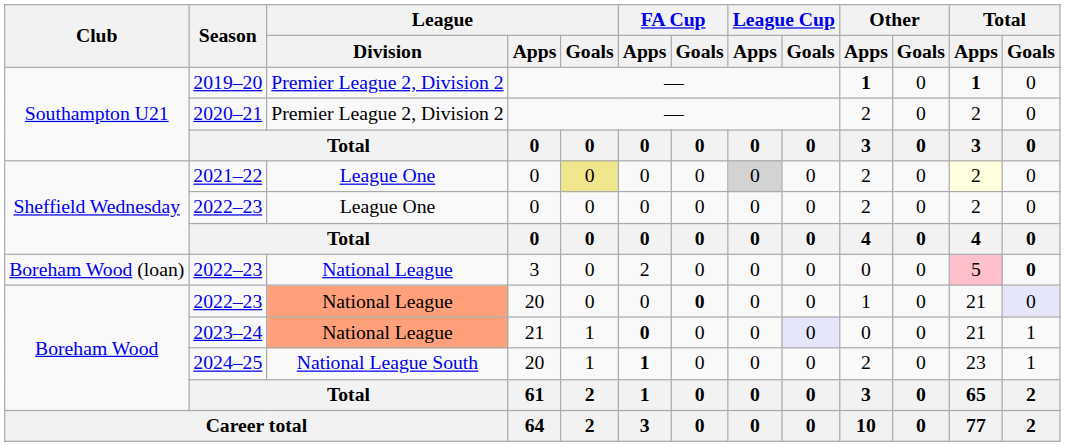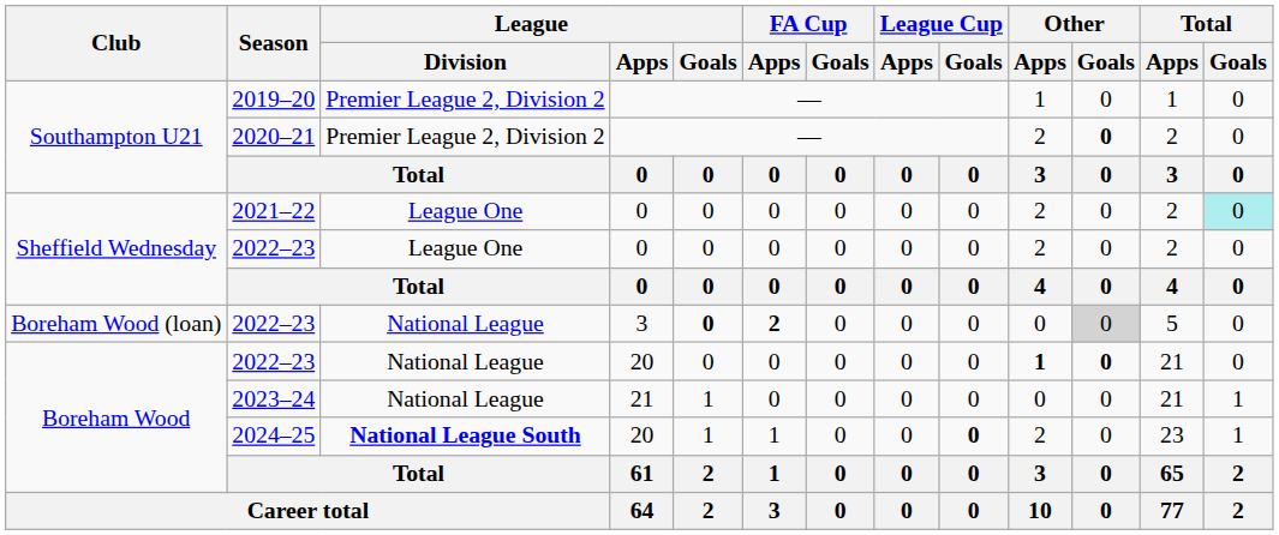2019–20 | Other / Apps: bold -> normal
2019–20 | Total / Apps: bold -> normal
2020–21 | Other / Goals: normal -> bold
2021–22 | League / Goals: khaki background -> no background
2021–22 | League Cup / Apps: lightgrey background -> no background
2021–22 | Total / Apps: lightyellow background -> no background
2021–22 | Total / Goals: no background -> paleturquoise background
2022–23 / 3 | League / Goals: normal -> bold
2022–23 / 3 | FA Cup / Apps: normal -> bold
2022–23 / 3 | Other / Goals: no background -> lightgrey background
2022–23 / 3 | Total / Apps: pink background -> no background
2022–23 / 3 | Total / Goals: bold -> normal
2022–23 / 20 | League / Division: lightsalmon background -> no background
2022–23 / 20 | FA Cup / Goals: bold -> normal
2022–23 / 20 | Other / Apps: normal -> bold
2022–23 / 20 | Other / Goals: normal -> bold
2022–23 / 20 | Total / Goals: lavender background -> no background
2023–24 | League / Division: lightsalmon background -> no background
2023–24 | FA Cup / Apps: bold -> normal
2023–24 | League Cup / Goals: lavender background -> no background
2024–25 | League / Division: normal -> bold
2024–25 | FA Cup / Apps: bold -> normal
2024–25 | League Cup / Goals: normal -> bold
